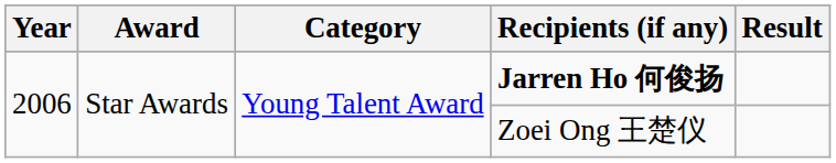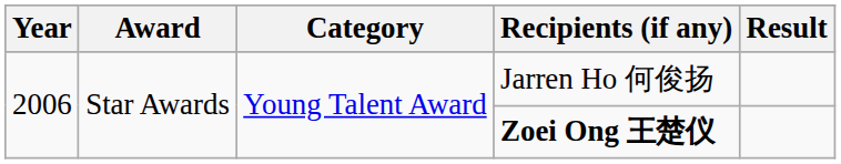Jarren Ho 何俊扬 | Recipients (if any): bold -> normal
Zoei Ong 王楚仪 | Recipients (if any): normal -> bold
